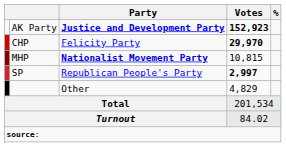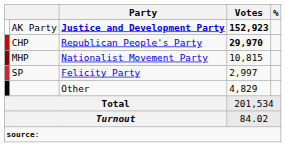CHP | Party: Felicity Party -> Republican People's Party
MHP | Party: bold -> normal
SP | Party: Republican People's Party -> Felicity Party
SP | Votes: bold -> normal
